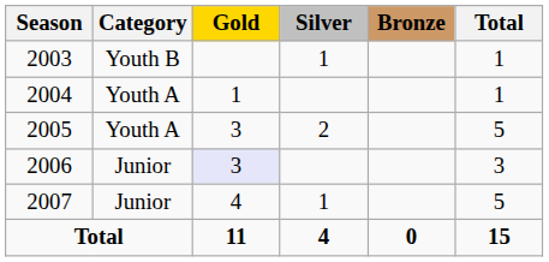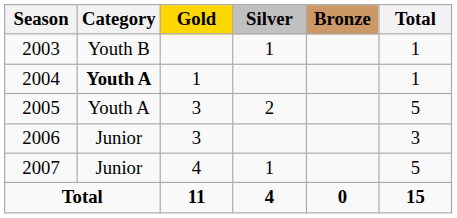2004 | Category: normal -> bold
2006 | Gold: lavender background -> no background
